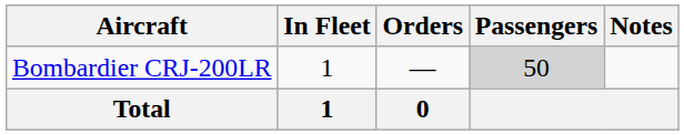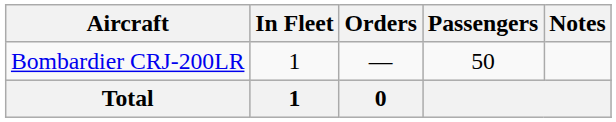Bombardier CRJ-200LR | Passengers: lightgrey background -> no background
